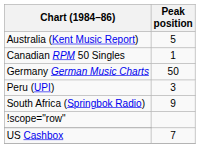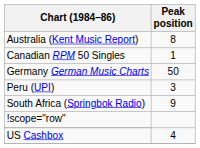Australia (Kent Music Report) | Peak position: 5 -> 8
US Cashbox | Peak position: 7 -> 4
